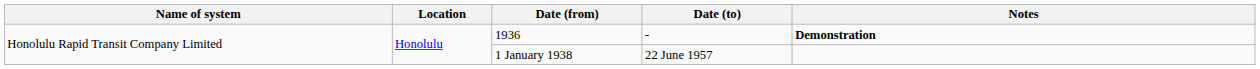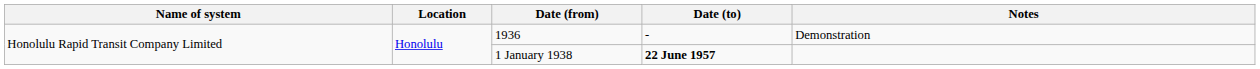1936 | Notes: bold -> normal
1 January 1938 | Date (to): normal -> bold
